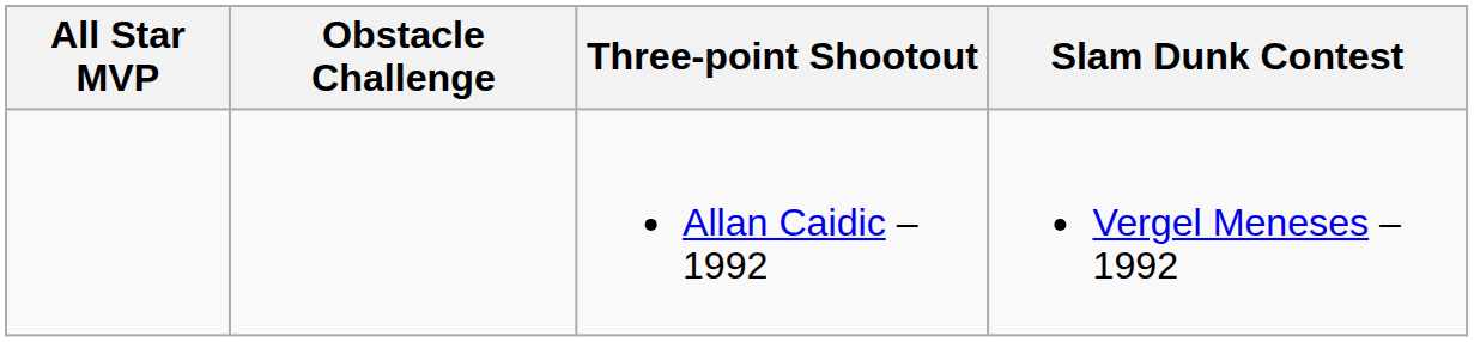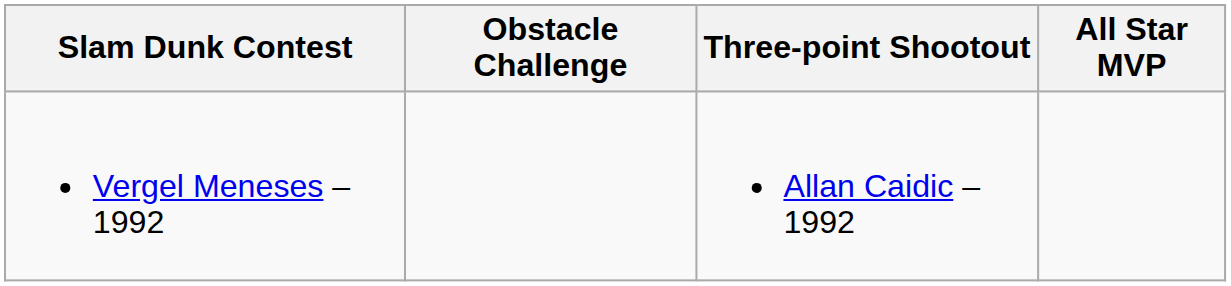columns swapped: All Star MVP <-> Slam Dunk Contest
